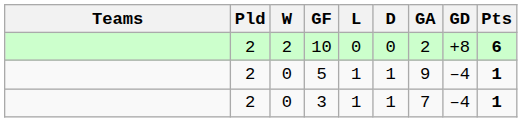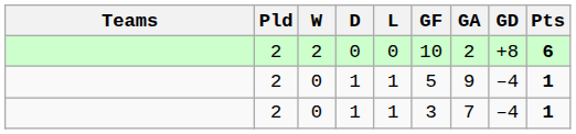columns swapped: D <-> GF
